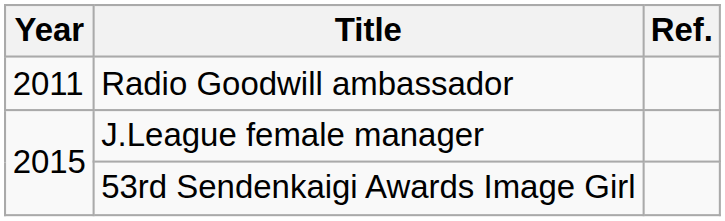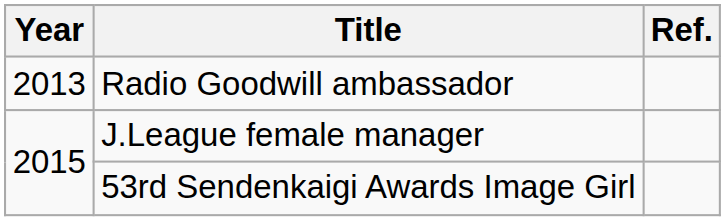Radio Goodwill ambassador | Year: 2011 -> 2013
